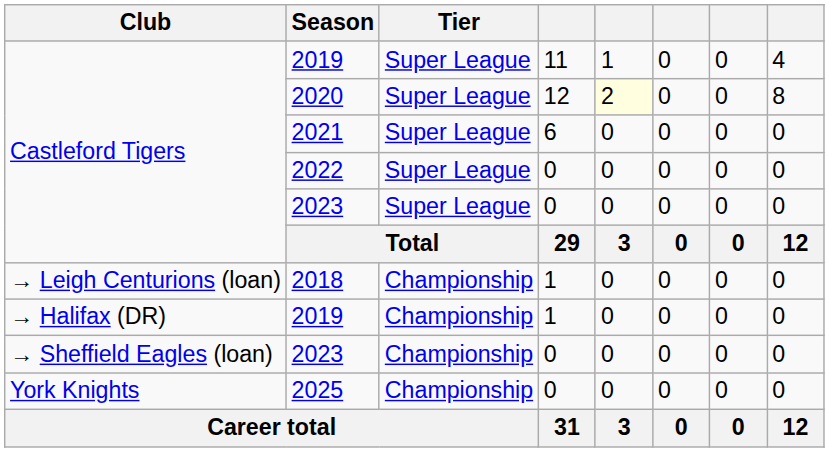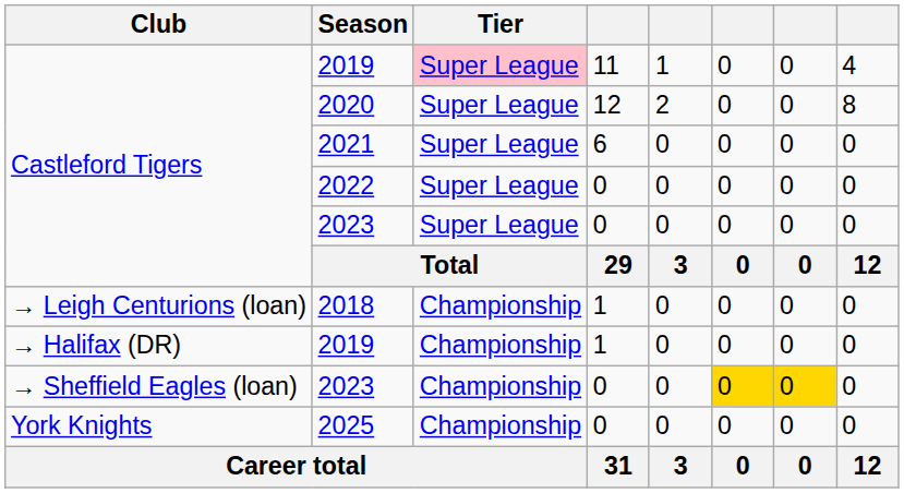Castleford Tigers / 2019 | Tier: no background -> pink background
2020 | column 5: lightyellow background -> no background
→ Sheffield Eagles (loan) / 2023 | column 6: no background -> gold background
→ Sheffield Eagles (loan) / 2023 | column 7: no background -> gold background
